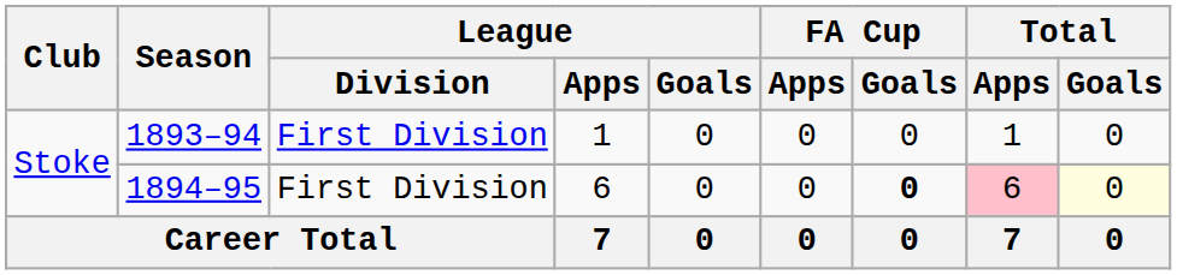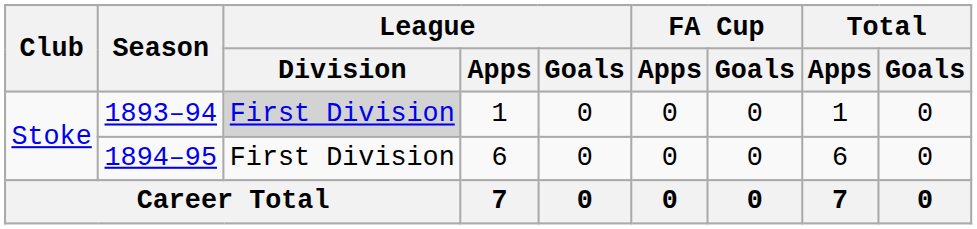1893–94 | League / Division: no background -> lightgrey background
1894–95 | FA Cup / Goals: bold -> normal
1894–95 | Total / Apps: pink background -> no background
1894–95 | Total / Goals: lightyellow background -> no background
